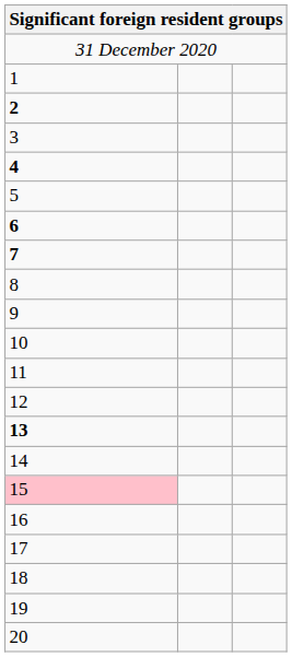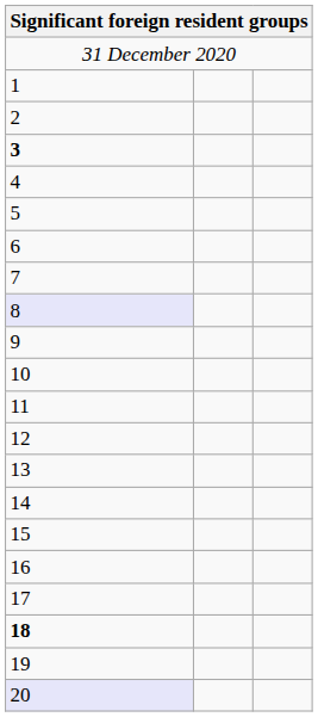2 | column 1: bold -> normal
3 | column 1: normal -> bold
4 | column 1: bold -> normal
6 | column 1: bold -> normal
7 | column 1: bold -> normal
8 | column 1: no background -> lavender background
13 | column 1: bold -> normal
15 | column 1: pink background -> no background
18 | column 1: normal -> bold
20 | column 1: no background -> lavender background
